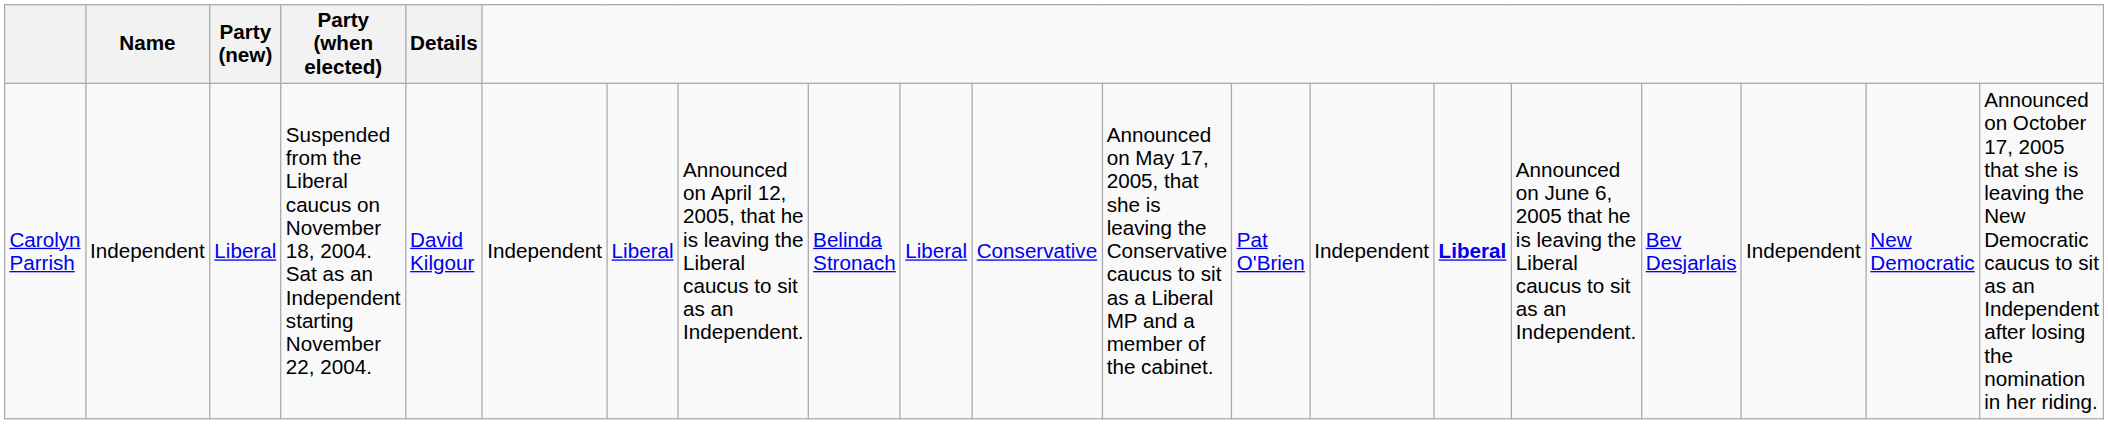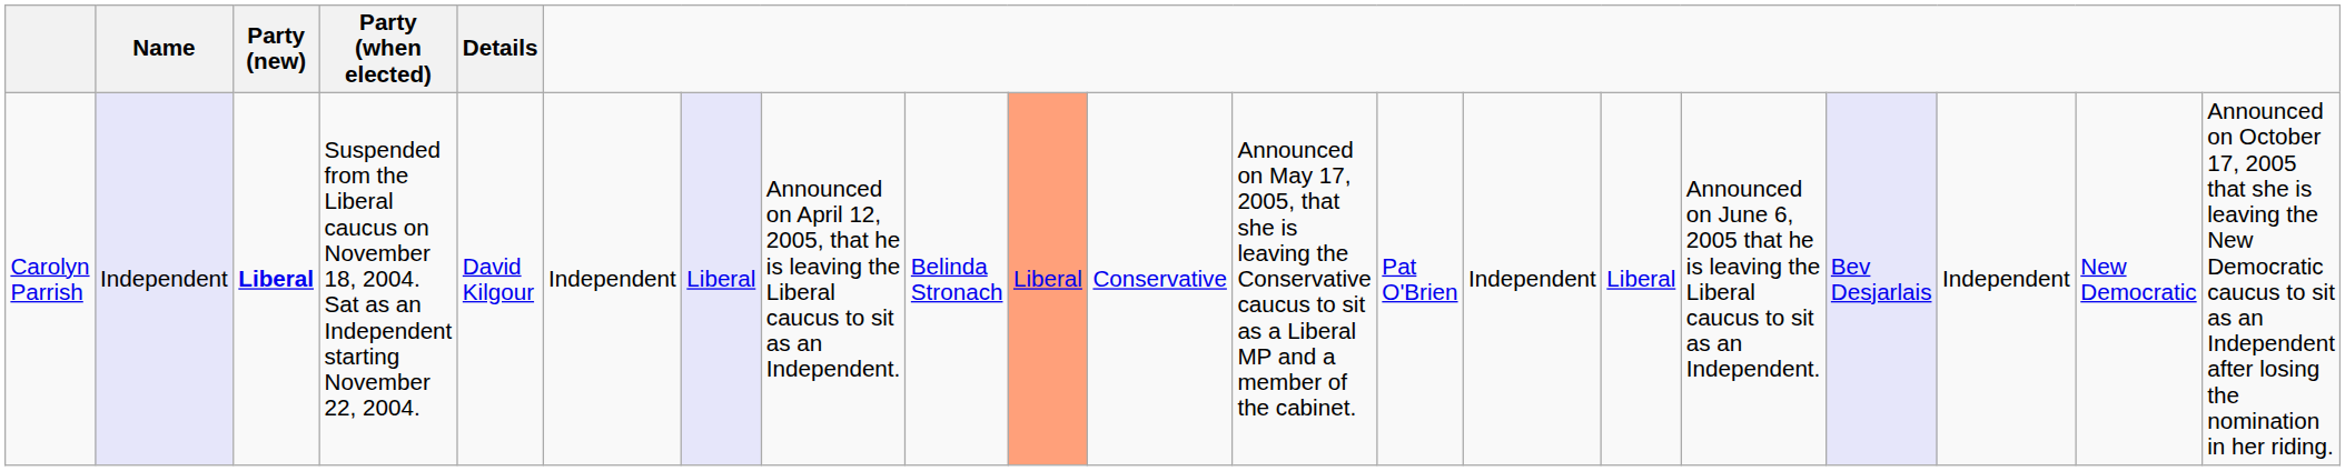Carolyn Parrish | Name: no background -> lavender background
Carolyn Parrish | Party (new): normal -> bold
Carolyn Parrish | column 7: no background -> lavender background
Carolyn Parrish | column 10: no background -> lightsalmon background
Carolyn Parrish | column 15: bold -> normal
Carolyn Parrish | column 17: no background -> lavender background
